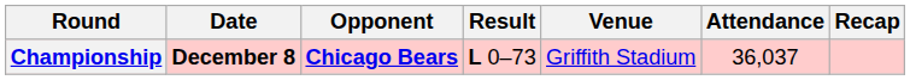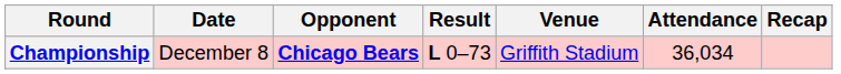Championship | Date: bold -> normal
Championship | Attendance: 36,037 -> 36,034
